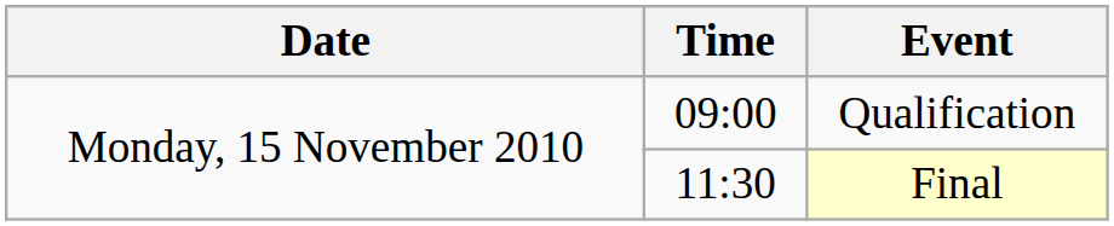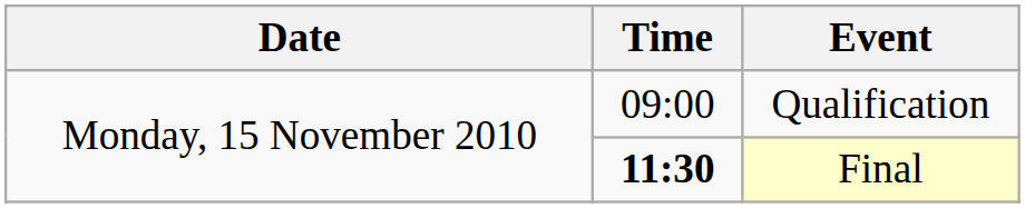Final | Time: normal -> bold
